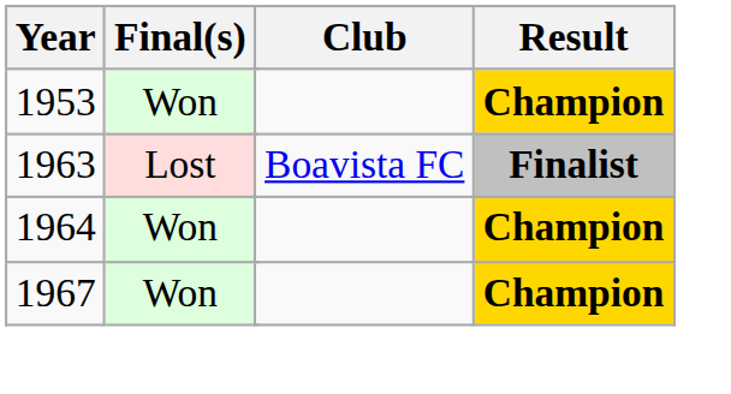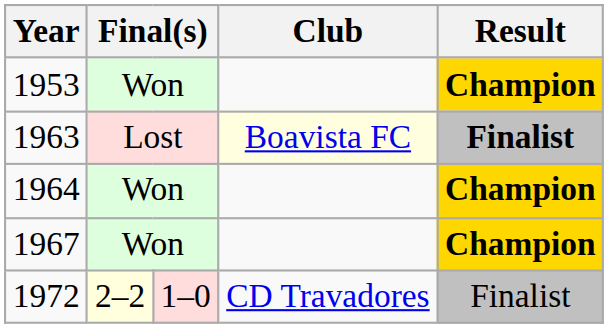1963 | Club: no background -> lightyellow background
+ row: 1972 | 2–2 | 1–0 | CD Travadores | Finalist
